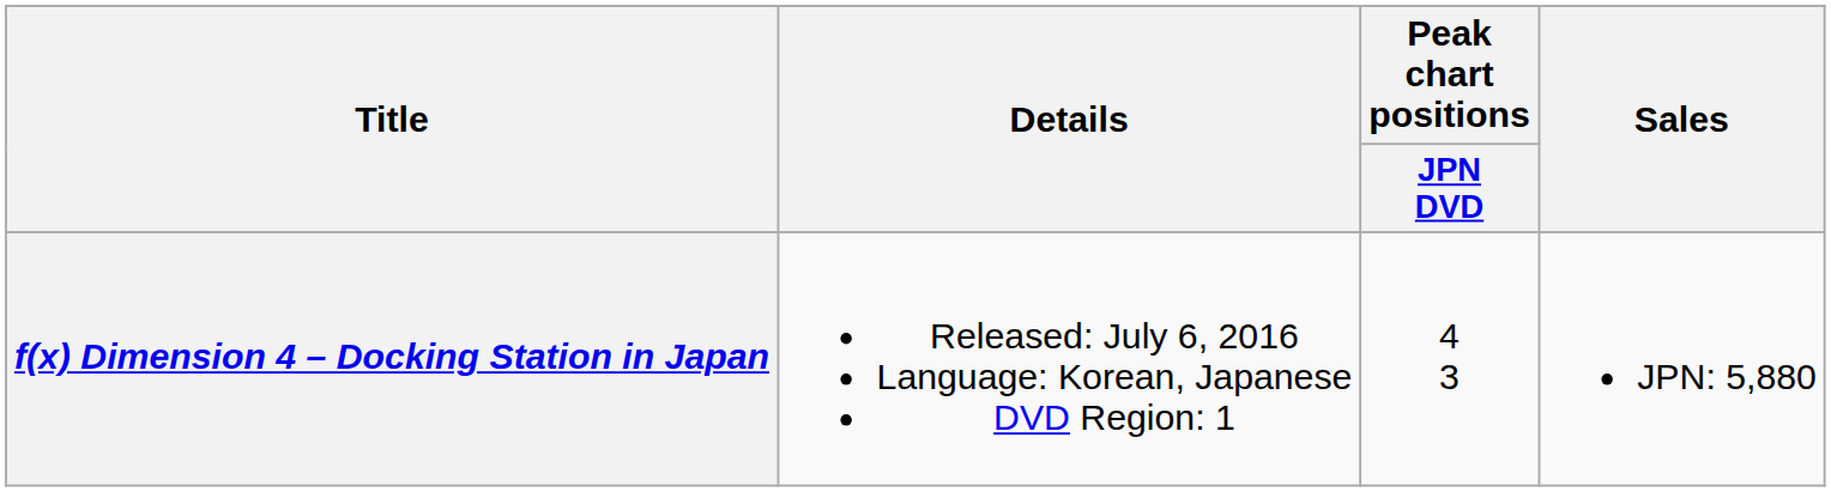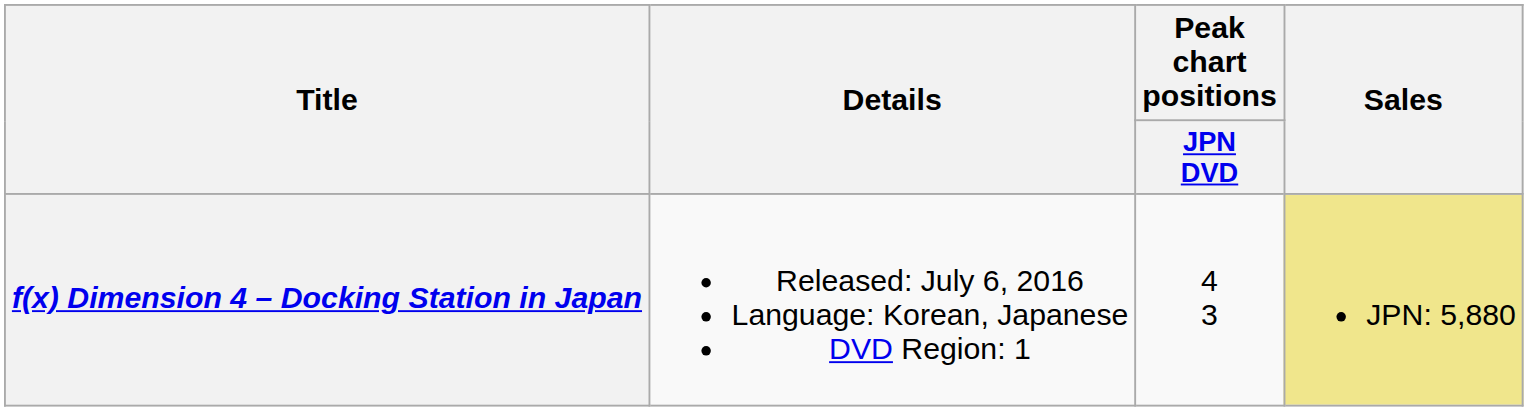f(x) Dimension 4 – Docking Station in Japan | Sales: no background -> khaki background
